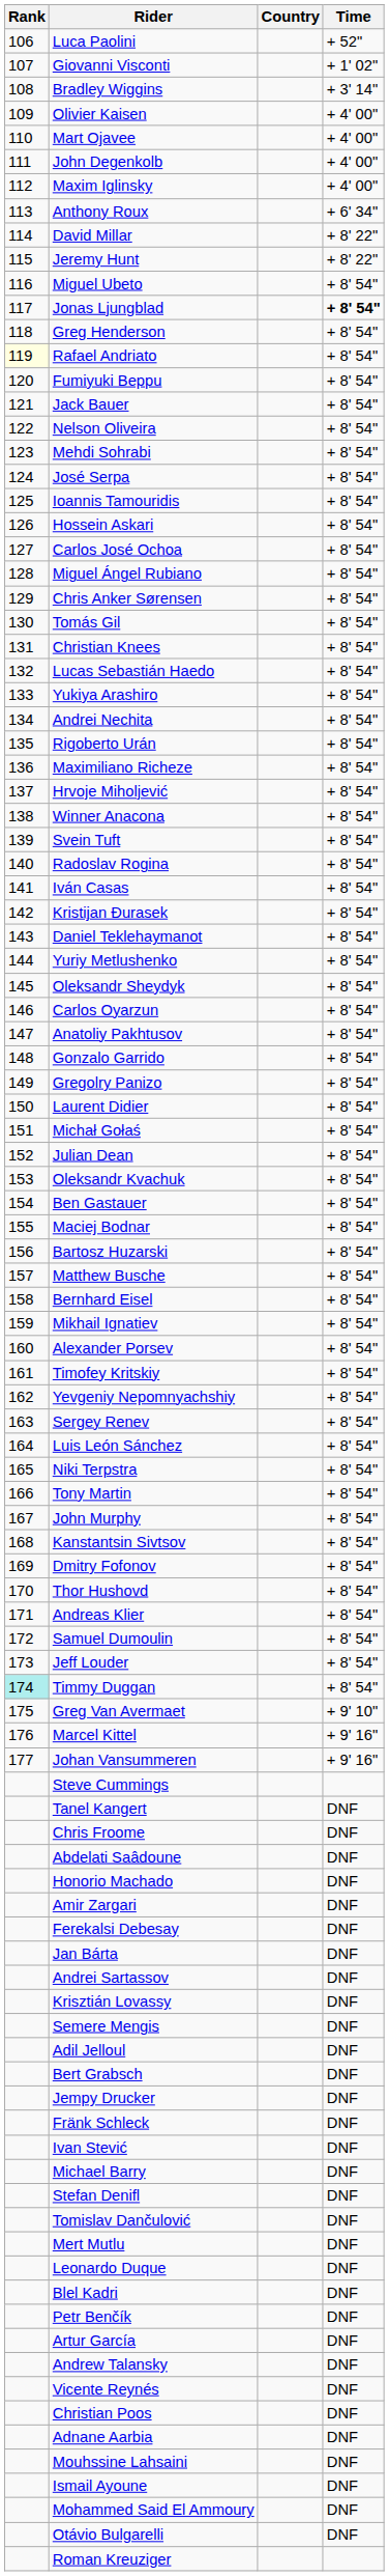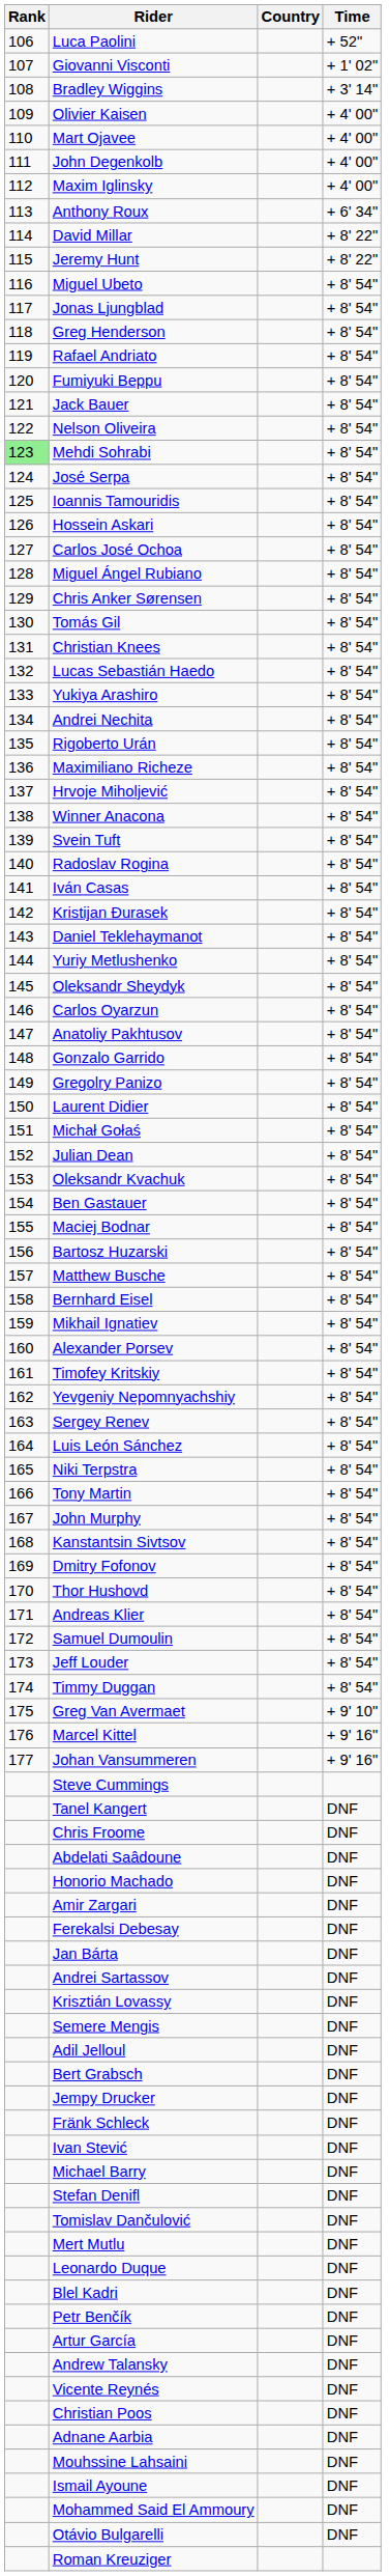Jonas Ljungblad | Time: bold -> normal
Rafael Andriato | Rank: lightyellow background -> no background
Mehdi Sohrabi | Rank: no background -> lightgreen background
Timmy Duggan | Rank: paleturquoise background -> no background
